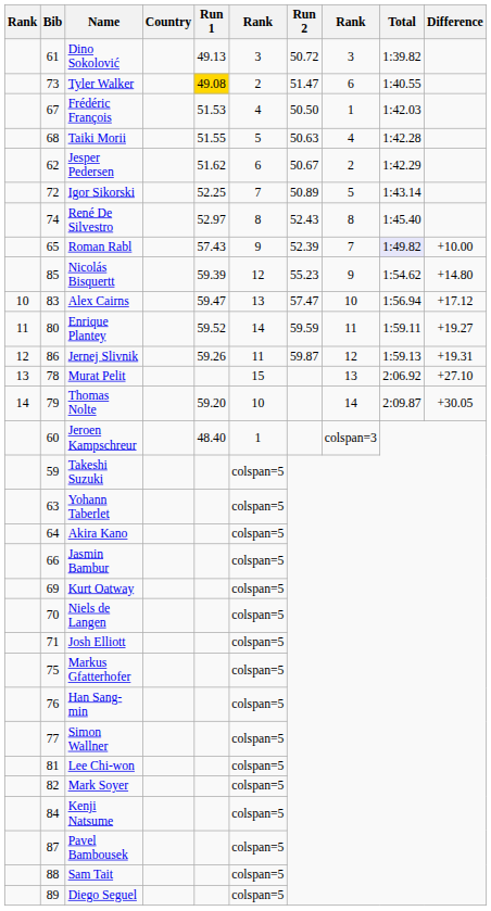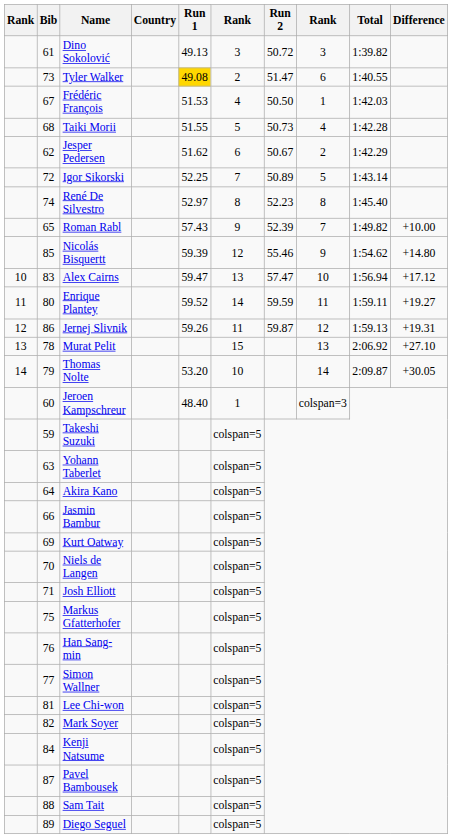Taiki Morii | Run 2: 50.63 -> 50.73
René De Silvestro | Run 2: 52.43 -> 52.23
Roman Rabl | Total: lavender background -> no background
Nicolás Bisquertt | Run 2: 55.23 -> 55.46
Thomas Nolte | Run 1: 59.20 -> 53.20
